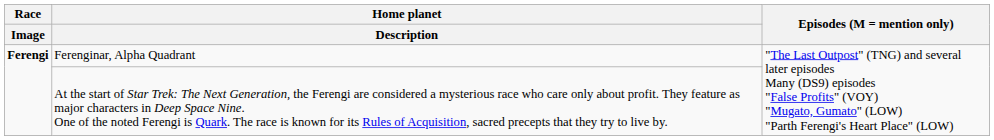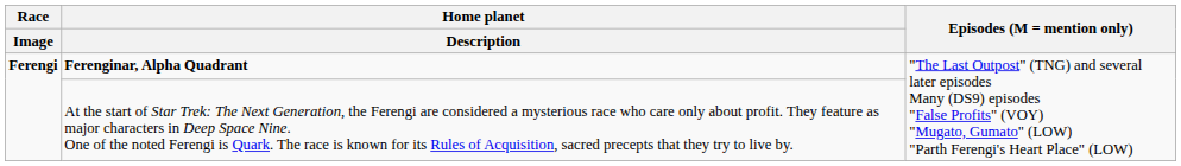Ferenginar, Alpha Quadrant | Home planet / Description: normal -> bold
